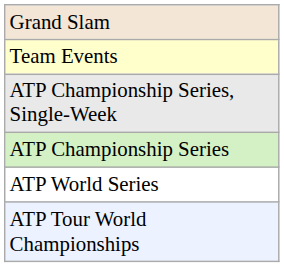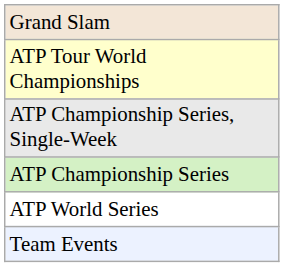row 2 | column 1: Team Events -> ATP Tour World Championships
row 6 | column 1: ATP Tour World Championships -> Team Events
